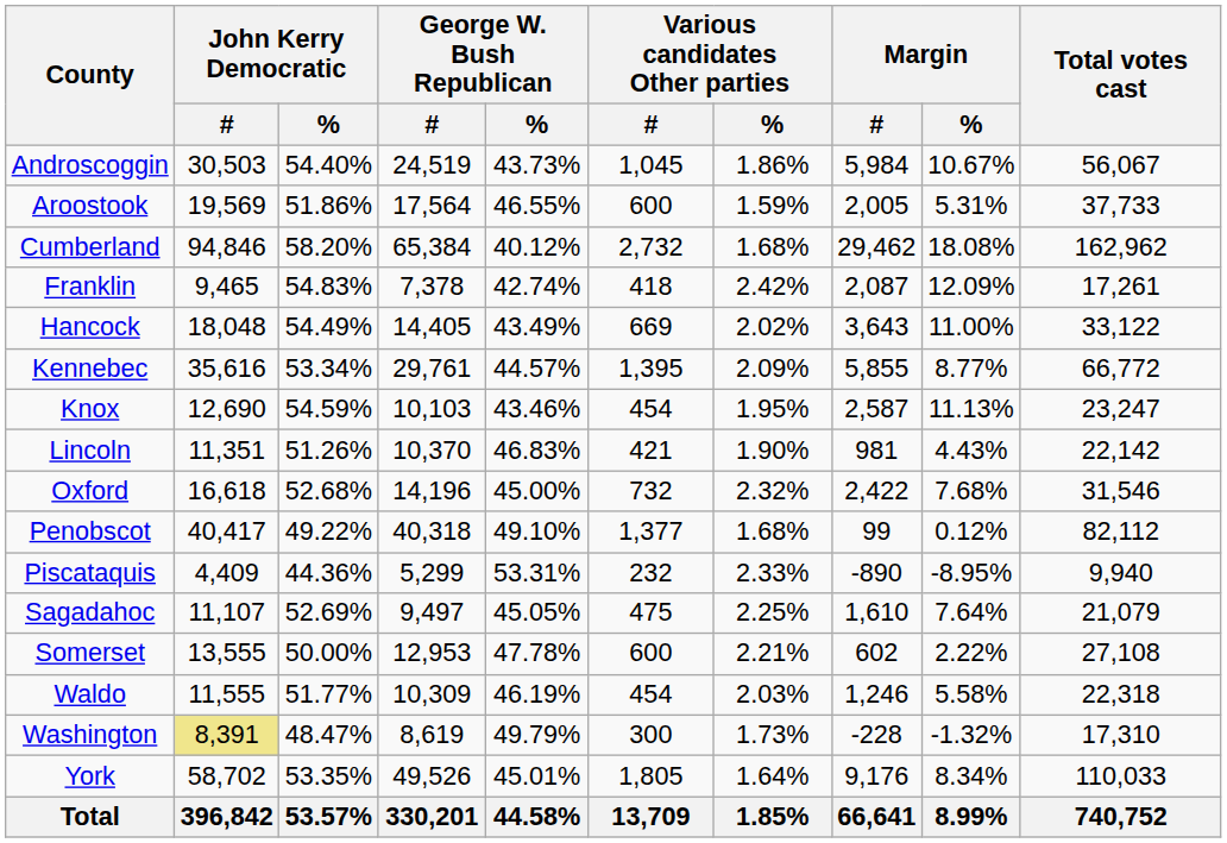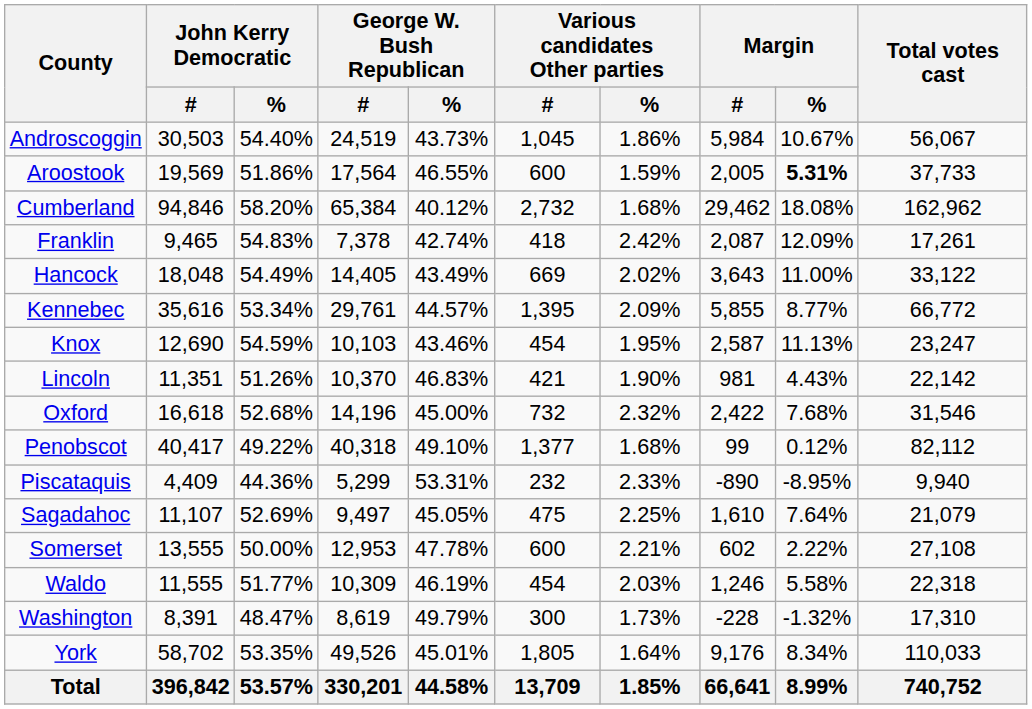Aroostook | Margin / %: normal -> bold
Washington | John Kerry Democratic / #: khaki background -> no background
